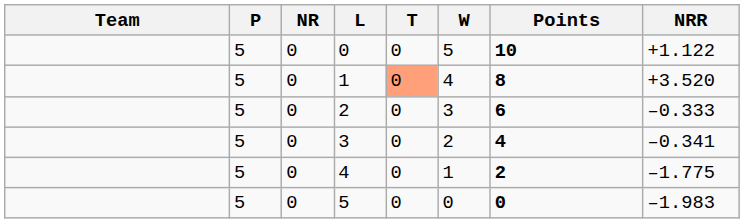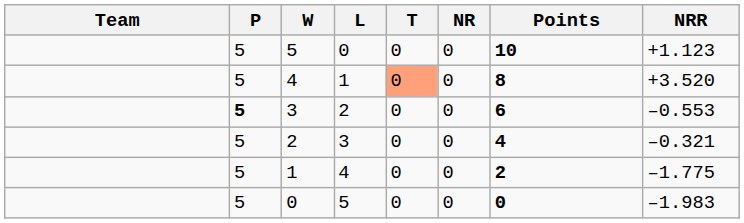columns swapped: W <-> NR
row 2 | NRR: +1.122 -> +1.123
row 4 | P: normal -> bold
row 4 | NRR: –0.333 -> –0.553
row 5 | NRR: –0.341 -> –0.321
